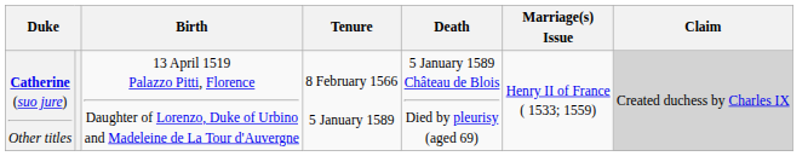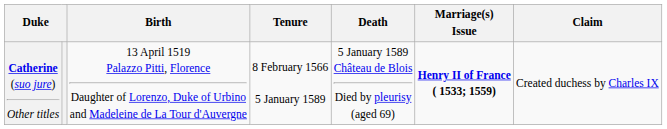Catherine (suo jure) Other titles | Marriage(s) Issue: normal -> bold
Catherine (suo jure) Other titles | Claim: lightgrey background -> no background
